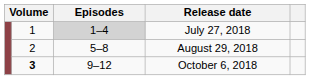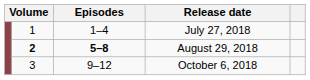July 27, 2018 | Episodes: lightgrey background -> no background
August 29, 2018 | column 2: normal -> bold
August 29, 2018 | Episodes: normal -> bold
October 6, 2018 | column 2: bold -> normal
